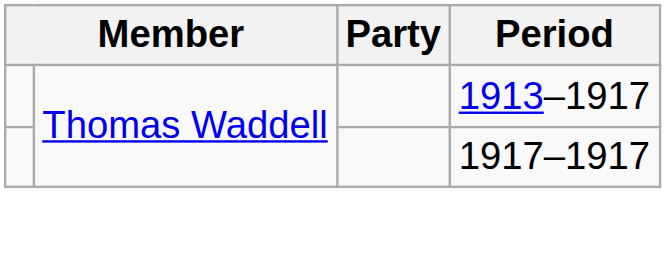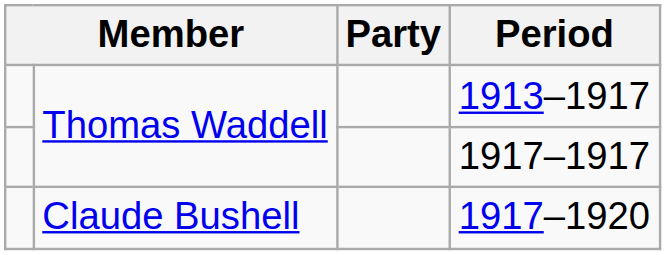+ row: Claude Bushell | 1917–1920
